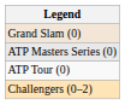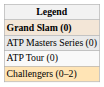row 2 | column 1: normal -> bold
